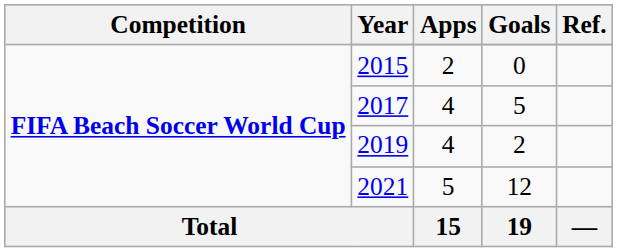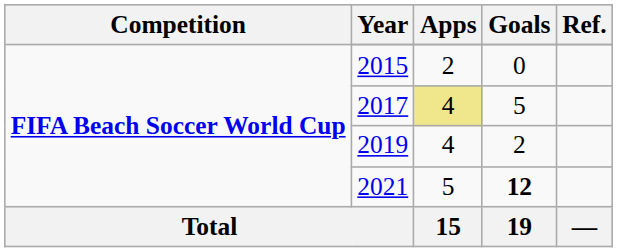2017 | Apps: no background -> khaki background
2021 | Goals: normal -> bold
